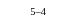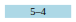row 1 | column 1: no background -> lightblue background
